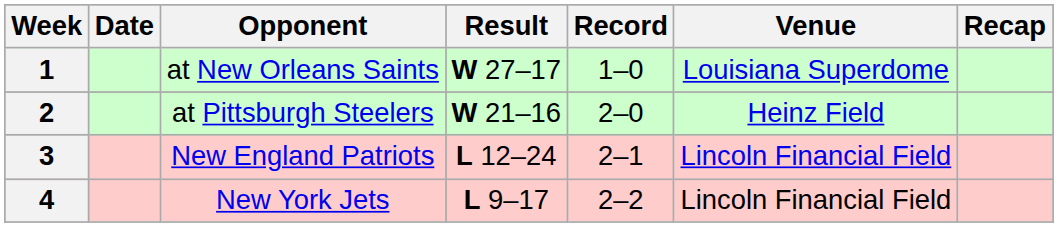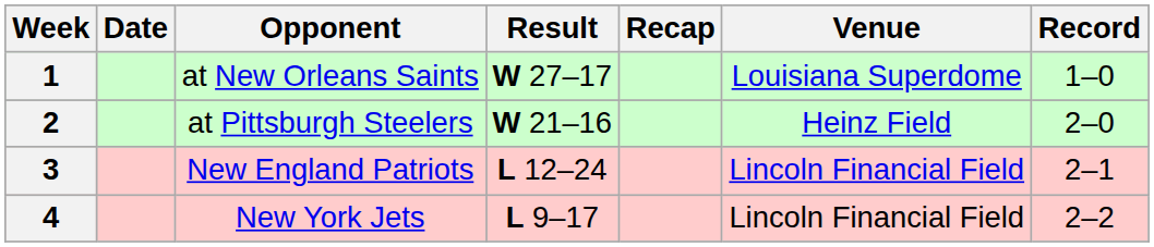columns swapped: Record <-> Recap
